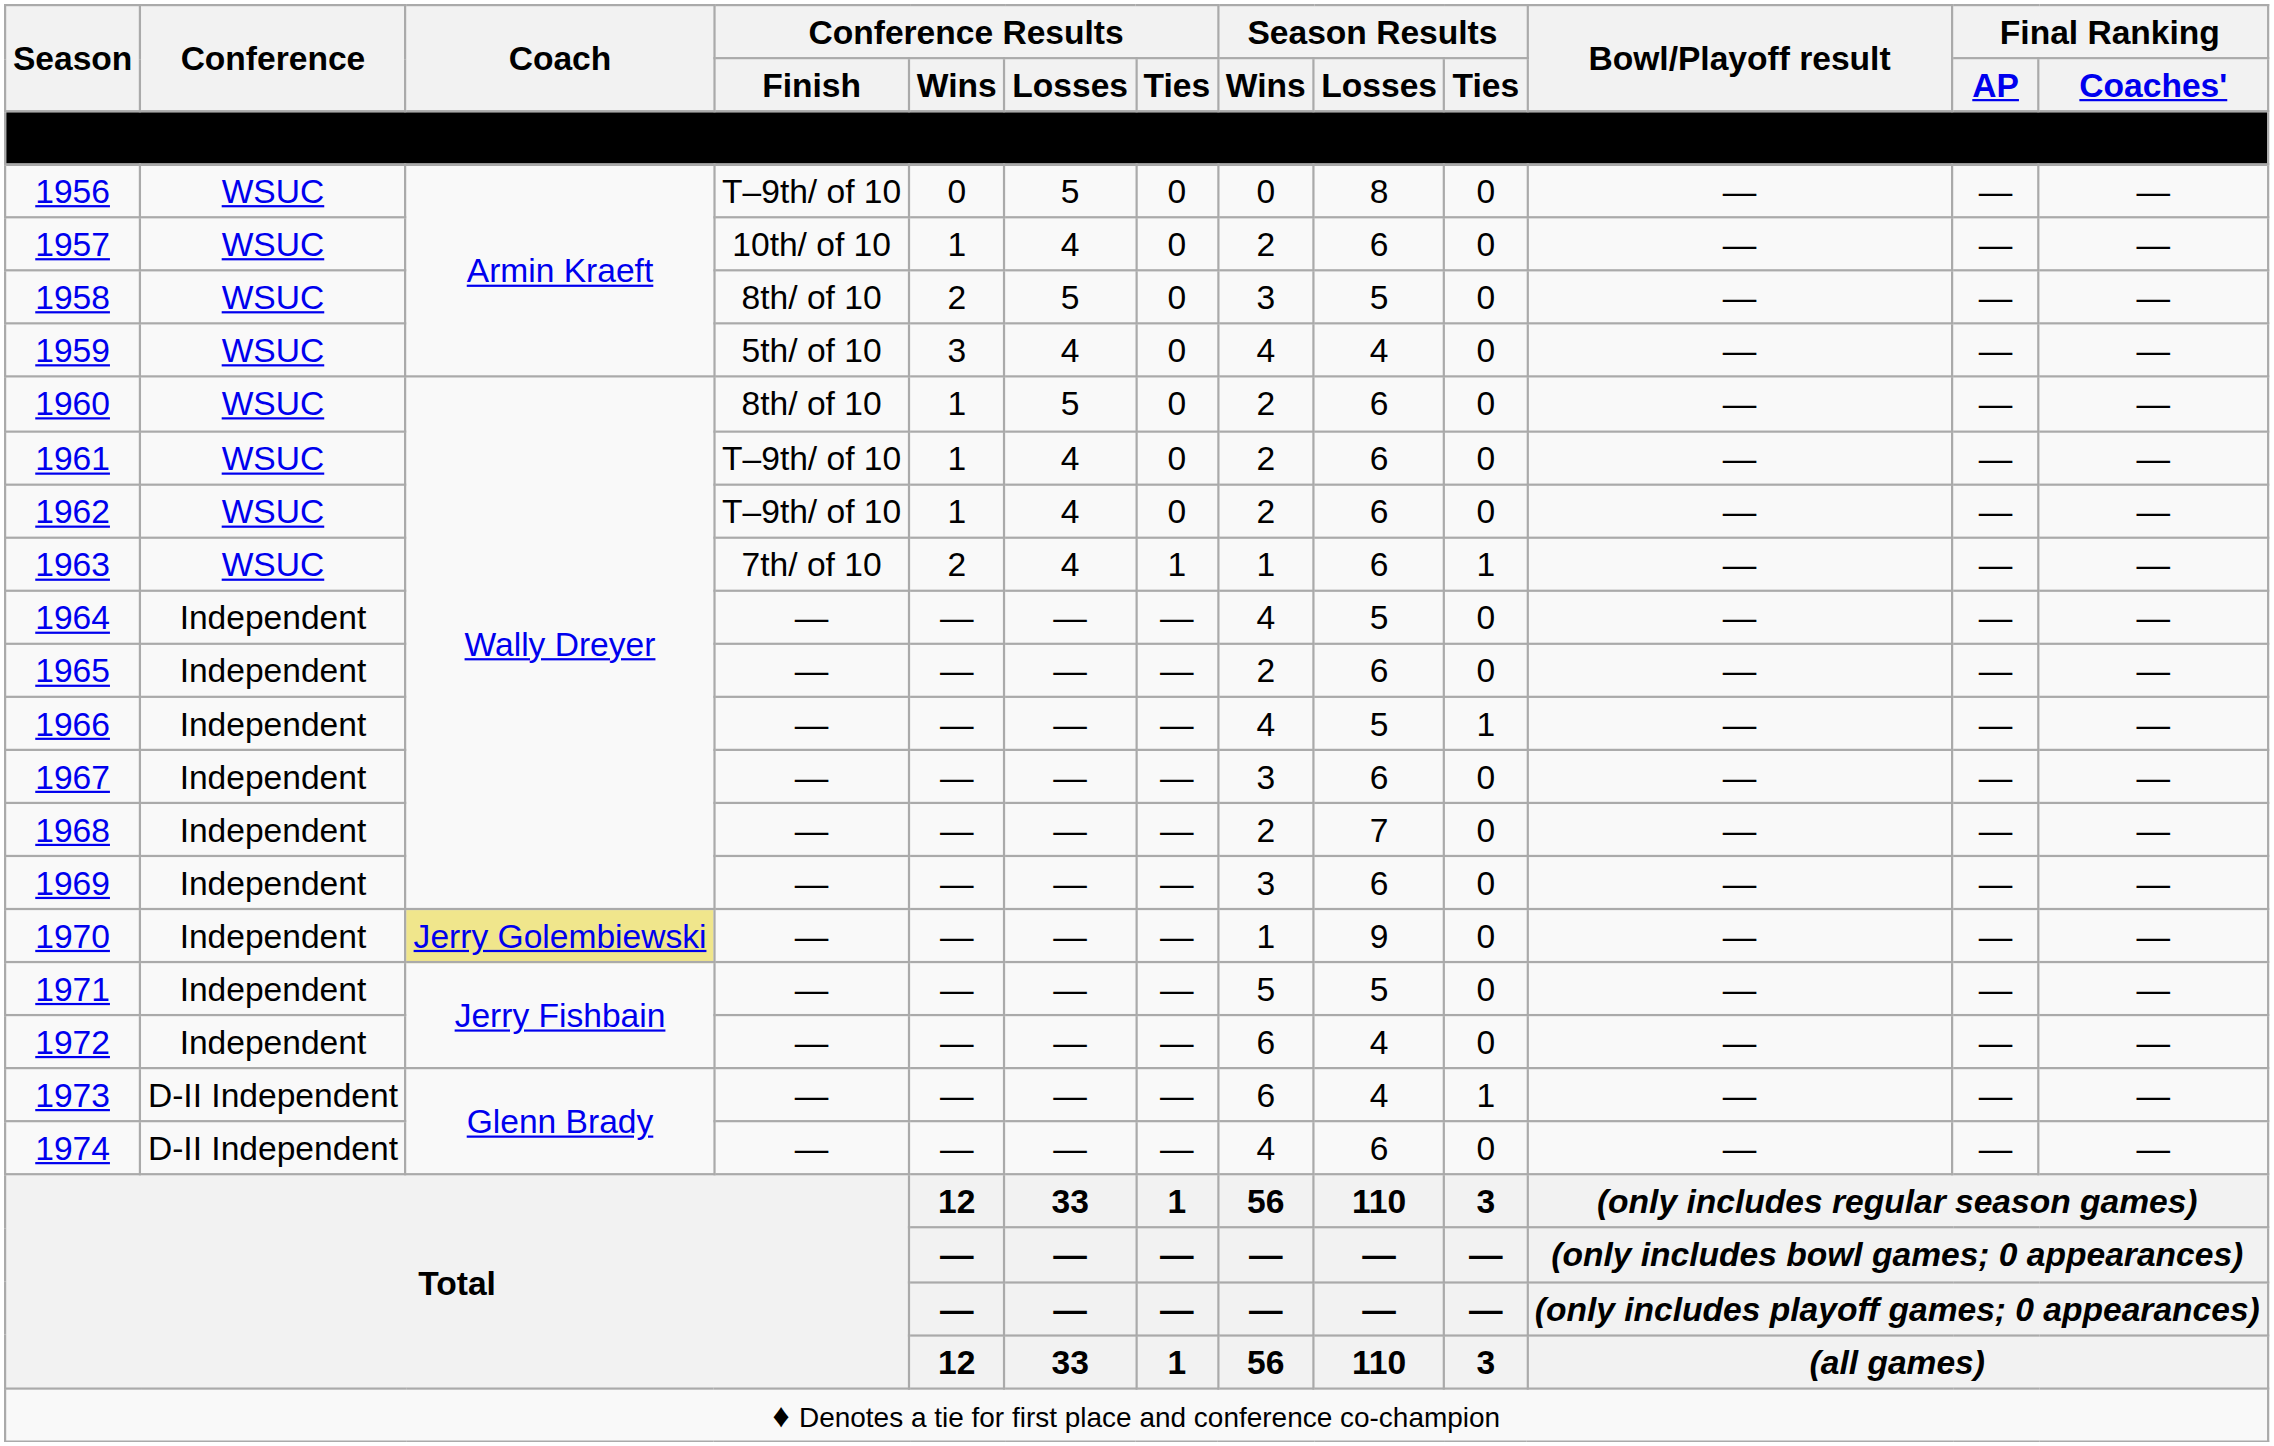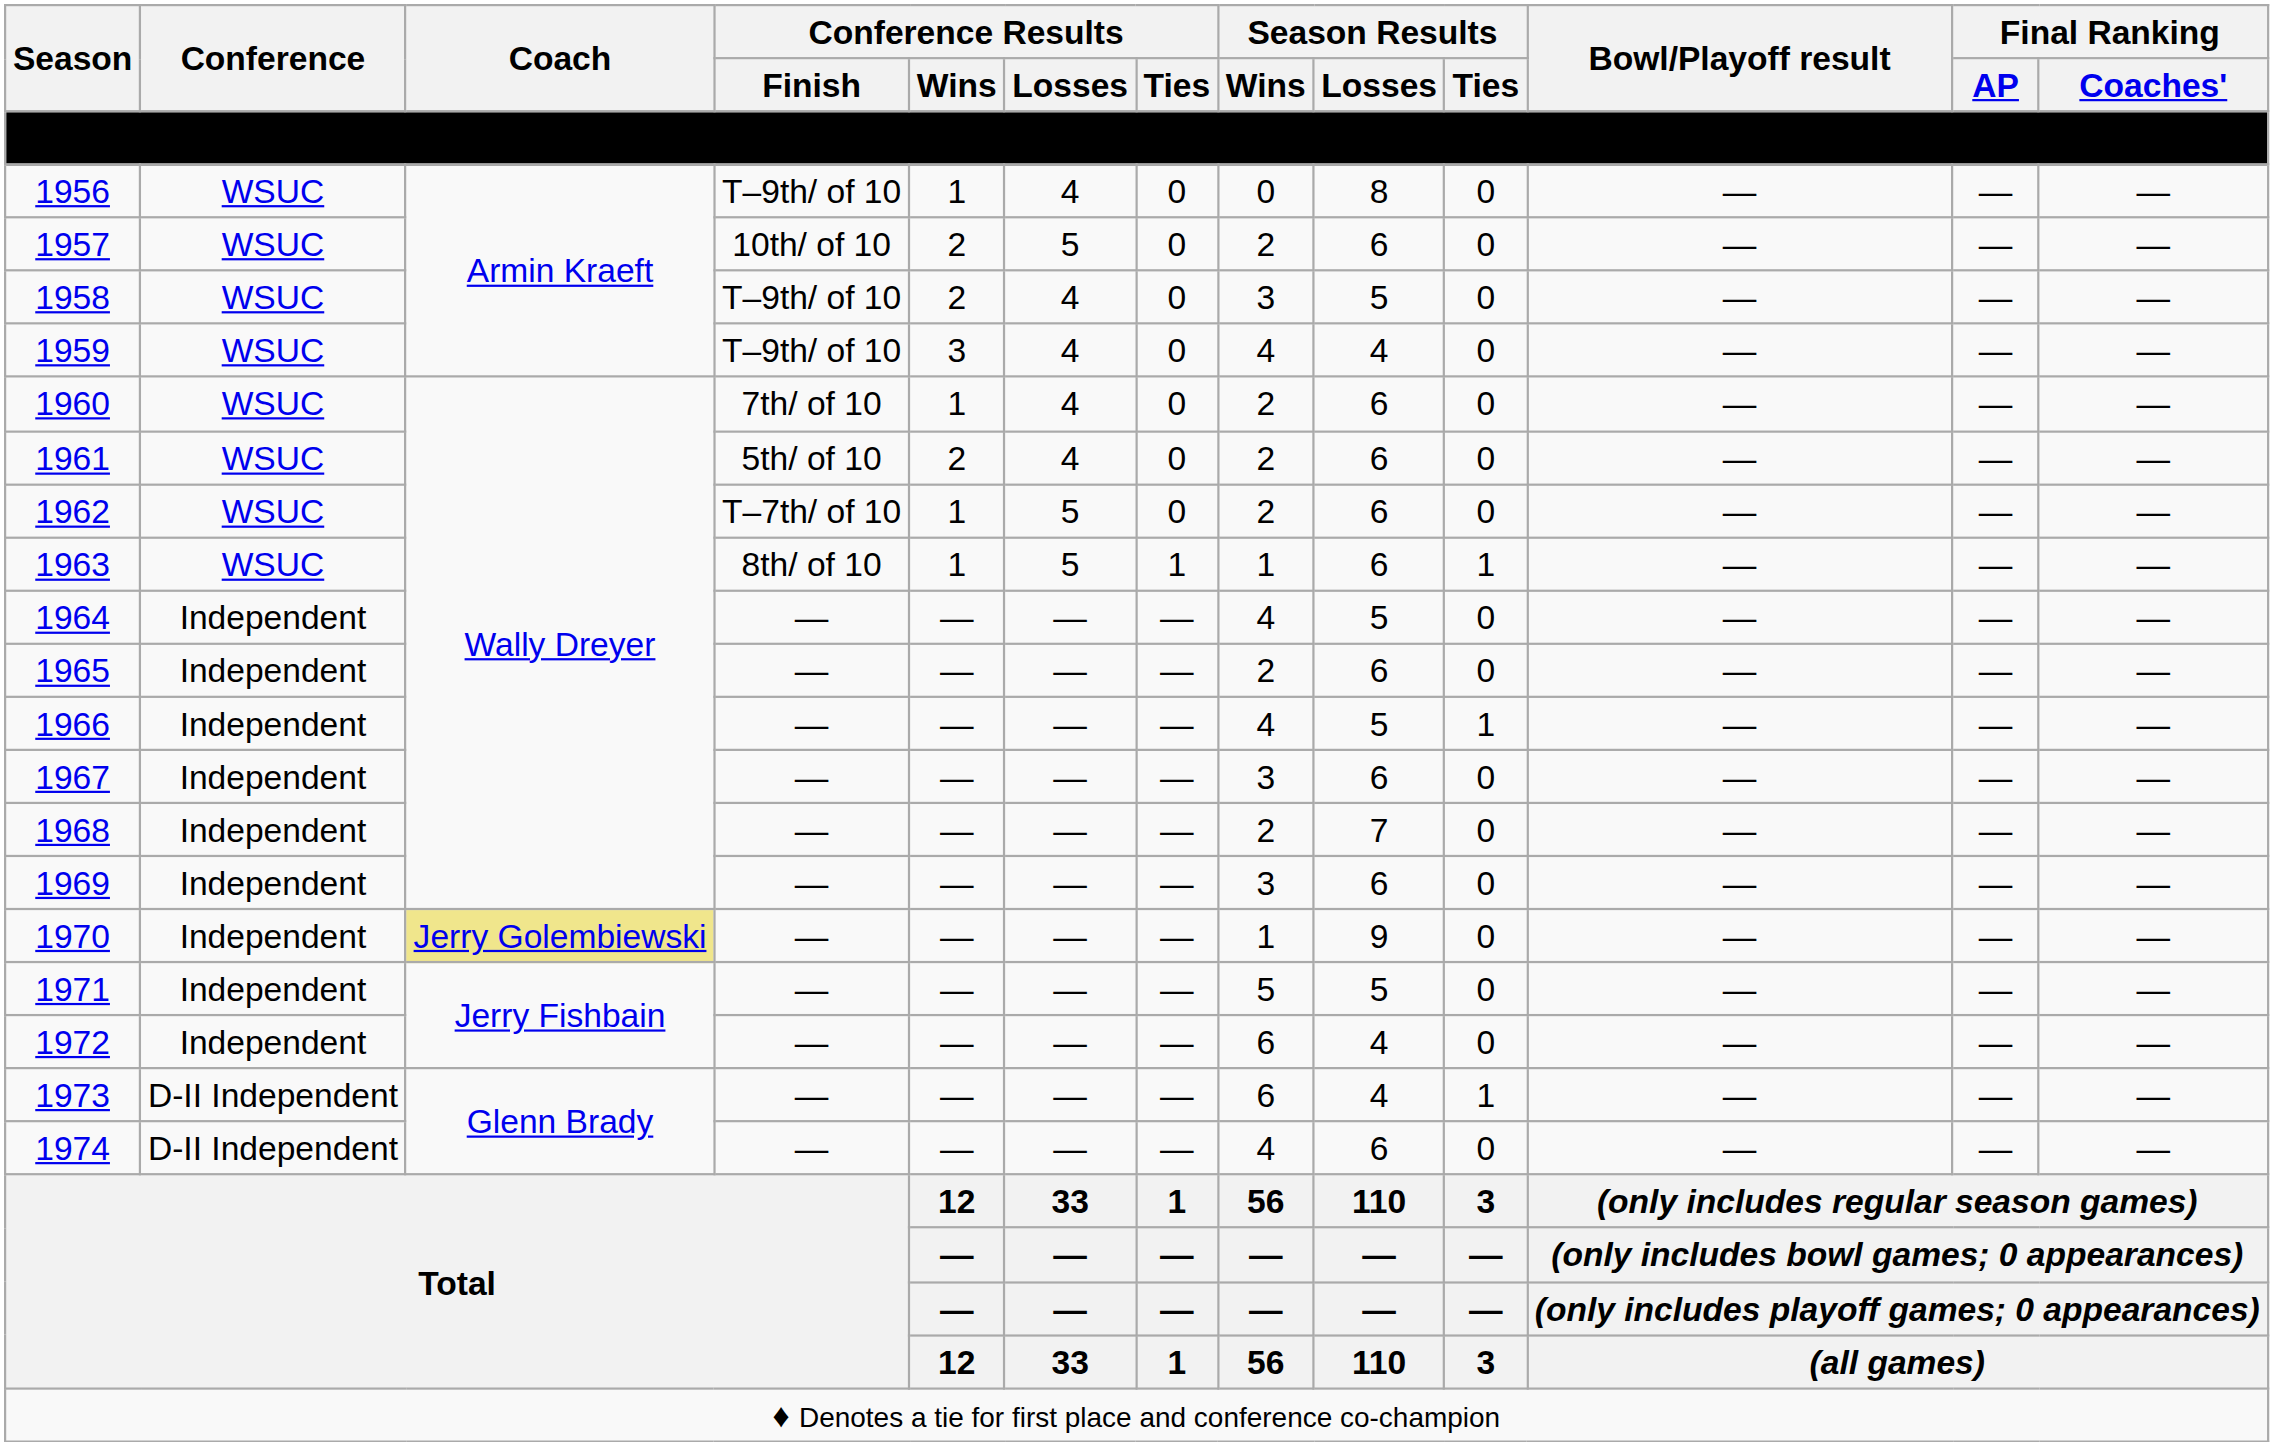1956 | Conference Results / Wins: 0 -> 1
1956 | Conference Results / Losses: 5 -> 4
1957 | Conference Results / Wins: 1 -> 2
1957 | Conference Results / Losses: 4 -> 5
1958 | Conference Results / Finish: 8th/ of 10 -> T–9th/ of 10
1958 | Conference Results / Losses: 5 -> 4
1959 | Conference Results / Finish: 5th/ of 10 -> T–9th/ of 10
1960 | Conference Results / Finish: 8th/ of 10 -> 7th/ of 10
1960 | Conference Results / Losses: 5 -> 4
1961 | Conference Results / Finish: T–9th/ of 10 -> 5th/ of 10
1961 | Conference Results / Wins: 1 -> 2
1962 | Conference Results / Finish: T–9th/ of 10 -> T–7th/ of 10
1962 | Conference Results / Losses: 4 -> 5
1963 | Conference Results / Finish: 7th/ of 10 -> 8th/ of 10
1963 | Conference Results / Wins: 2 -> 1
1963 | Conference Results / Losses: 4 -> 5
